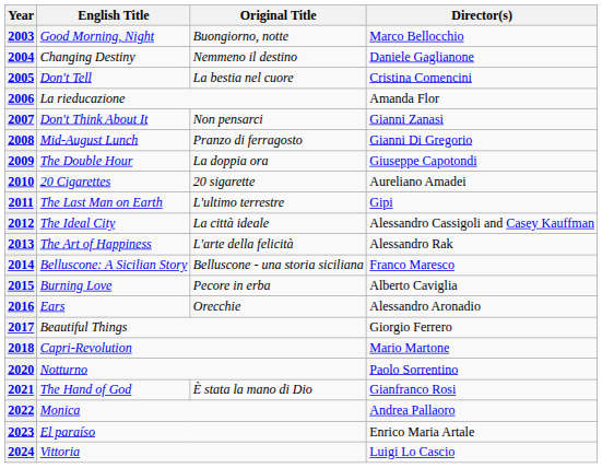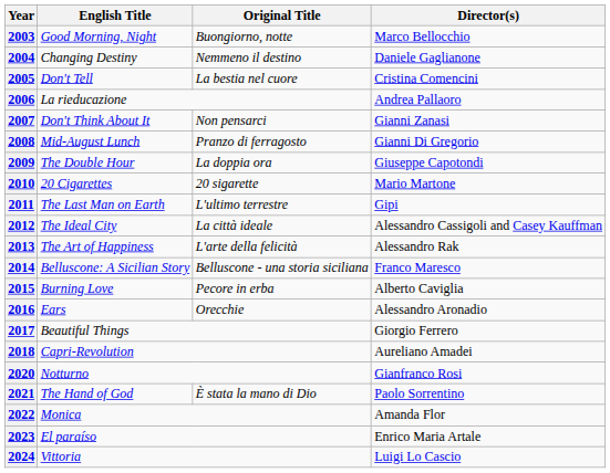2006 | Director(s): Amanda Flor -> Andrea Pallaoro
2010 | Director(s): Aureliano Amadei -> Mario Martone
2018 | Director(s): Mario Martone -> Aureliano Amadei
2020 | Director(s): Paolo Sorrentino -> Gianfranco Rosi
2021 | Director(s): Gianfranco Rosi -> Paolo Sorrentino
2022 | Director(s): Andrea Pallaoro -> Amanda Flor
